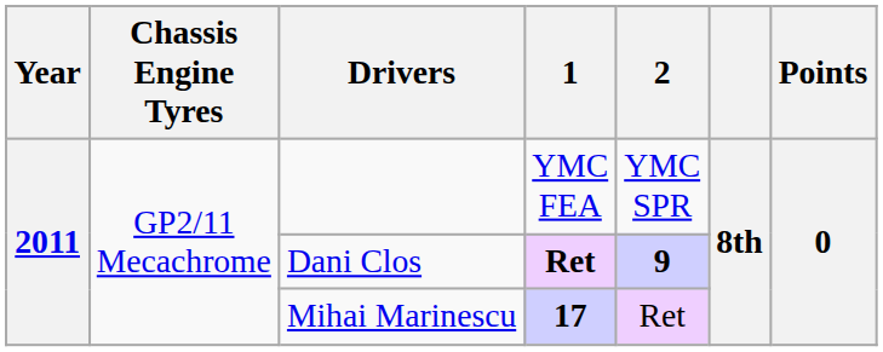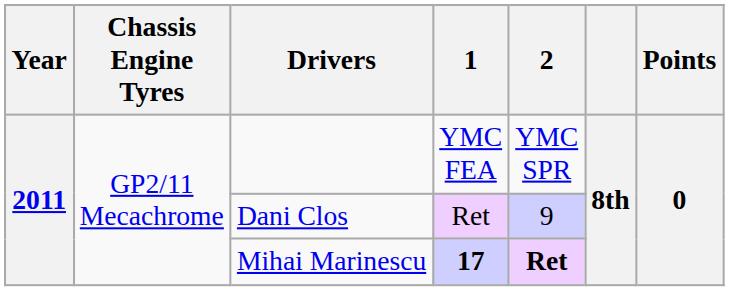Dani Clos | 1: bold -> normal
Dani Clos | 2: bold -> normal
Mihai Marinescu | 2: normal -> bold
